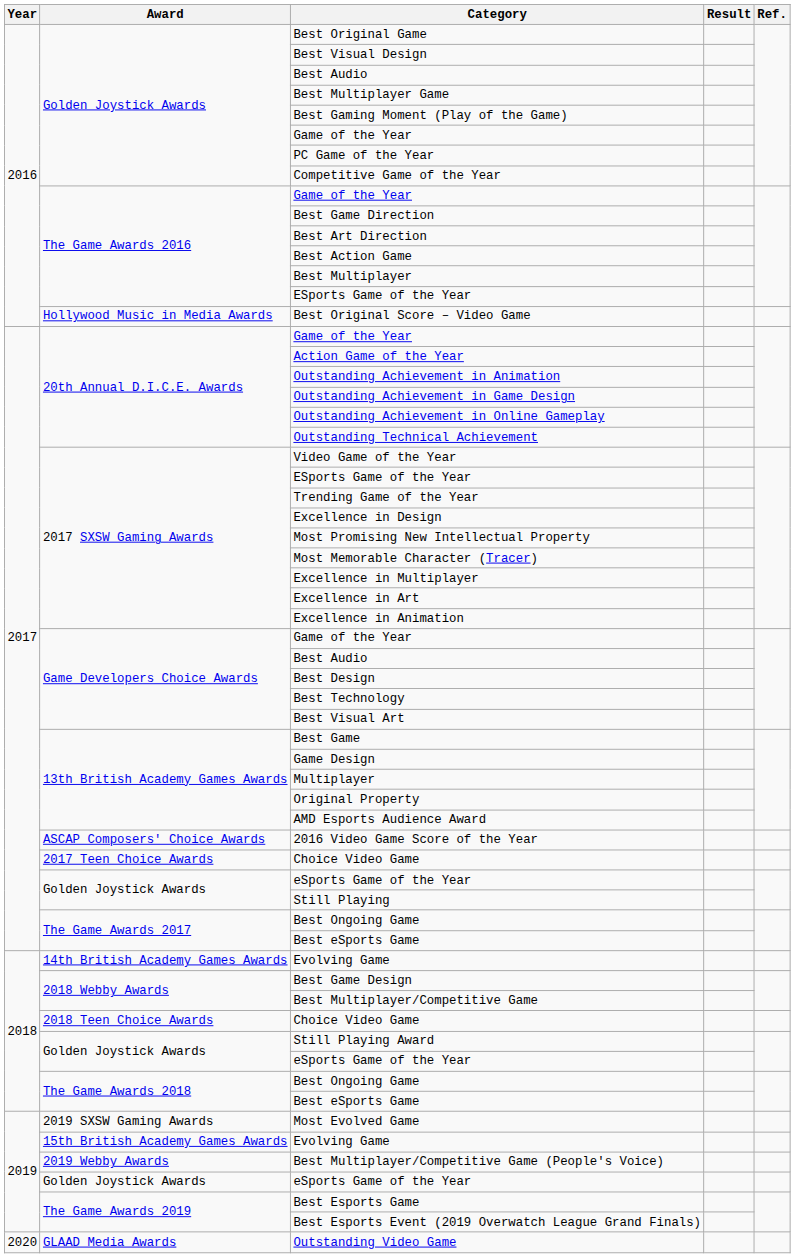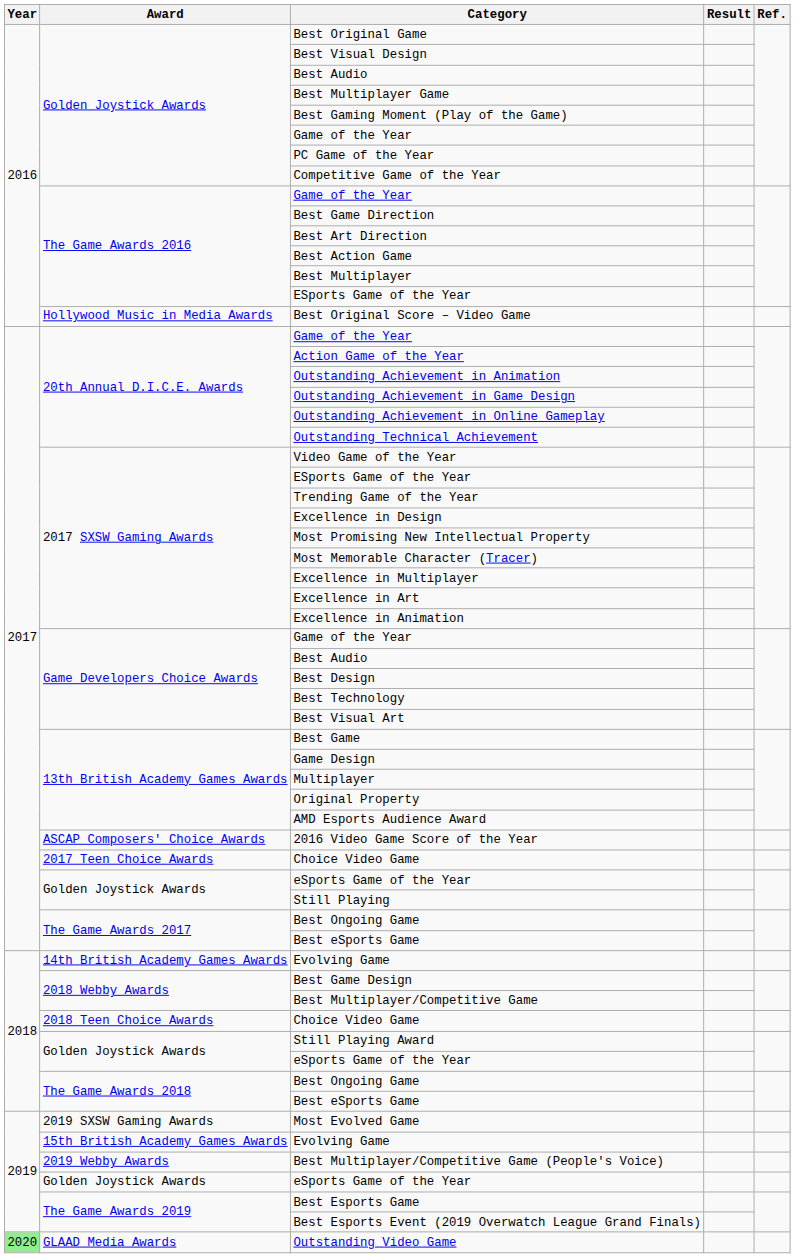Outstanding Video Game | Year: no background -> lightgreen background
